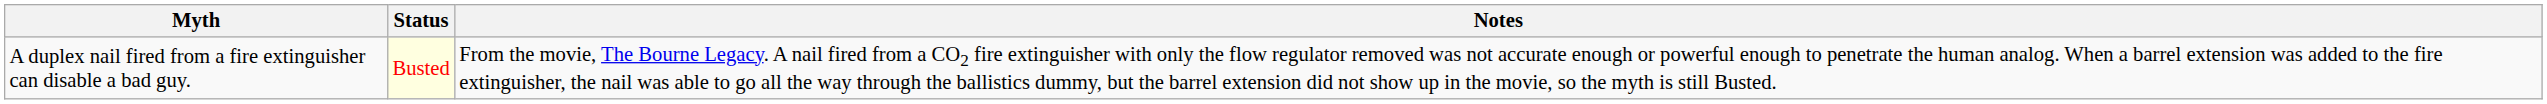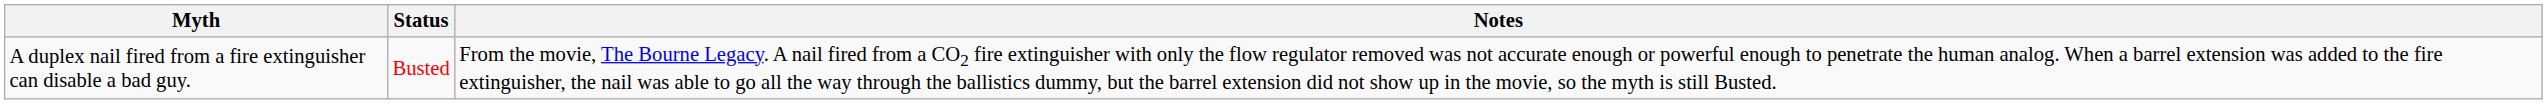row 2 | Status: lightyellow background -> no background
